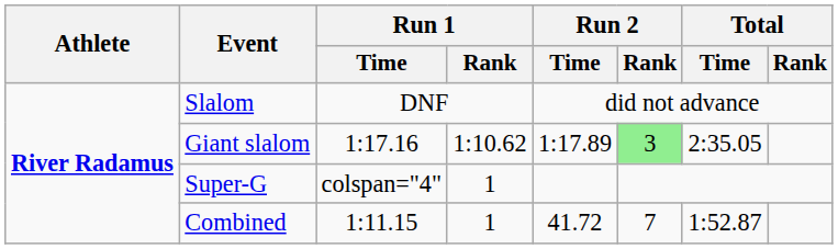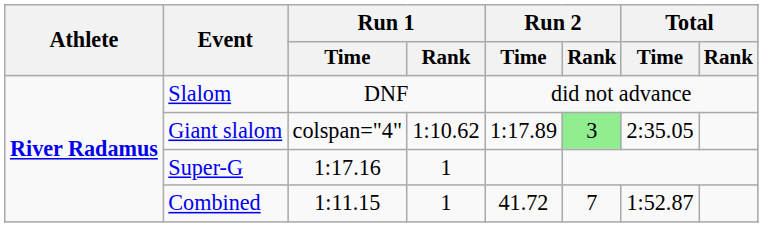Giant slalom | Run 1 / Time: 1:17.16 -> colspan="4"
Super-G | Run 1 / Time: colspan="4" -> 1:17.16
